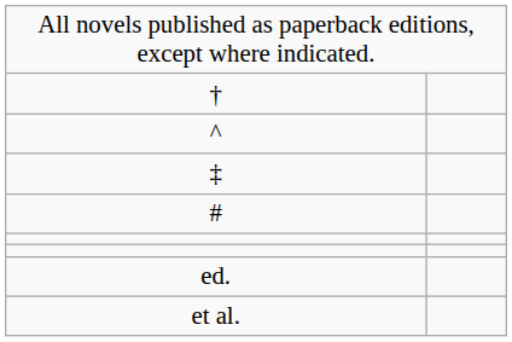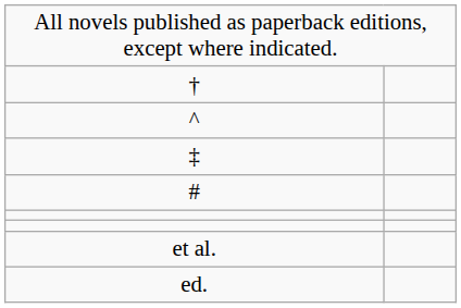row 8 | column 1: ed. -> et al.
row 9 | column 1: et al. -> ed.
